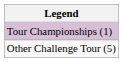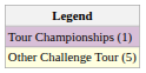row 3 | column 1: no background -> lightyellow background
